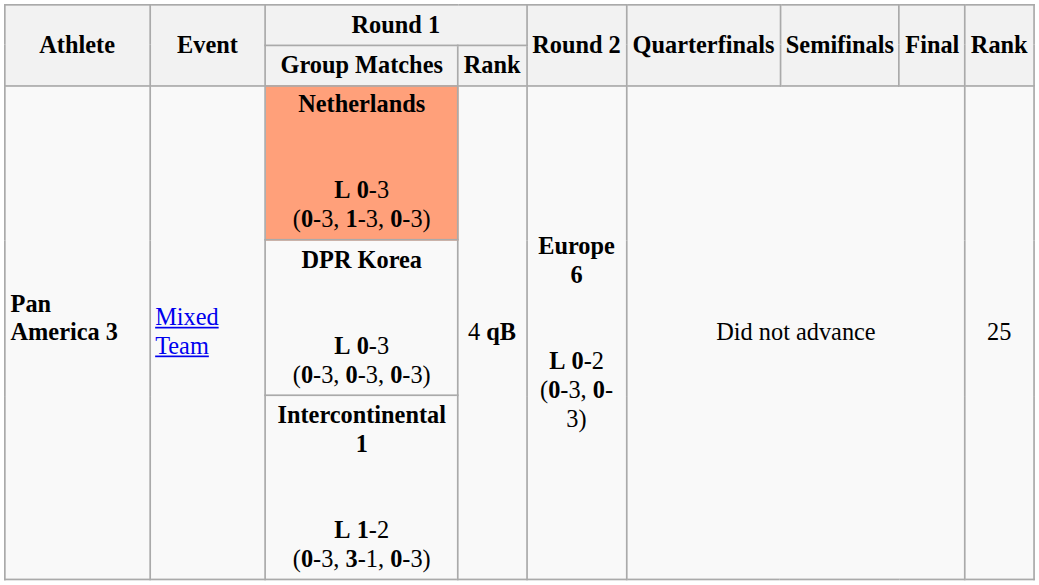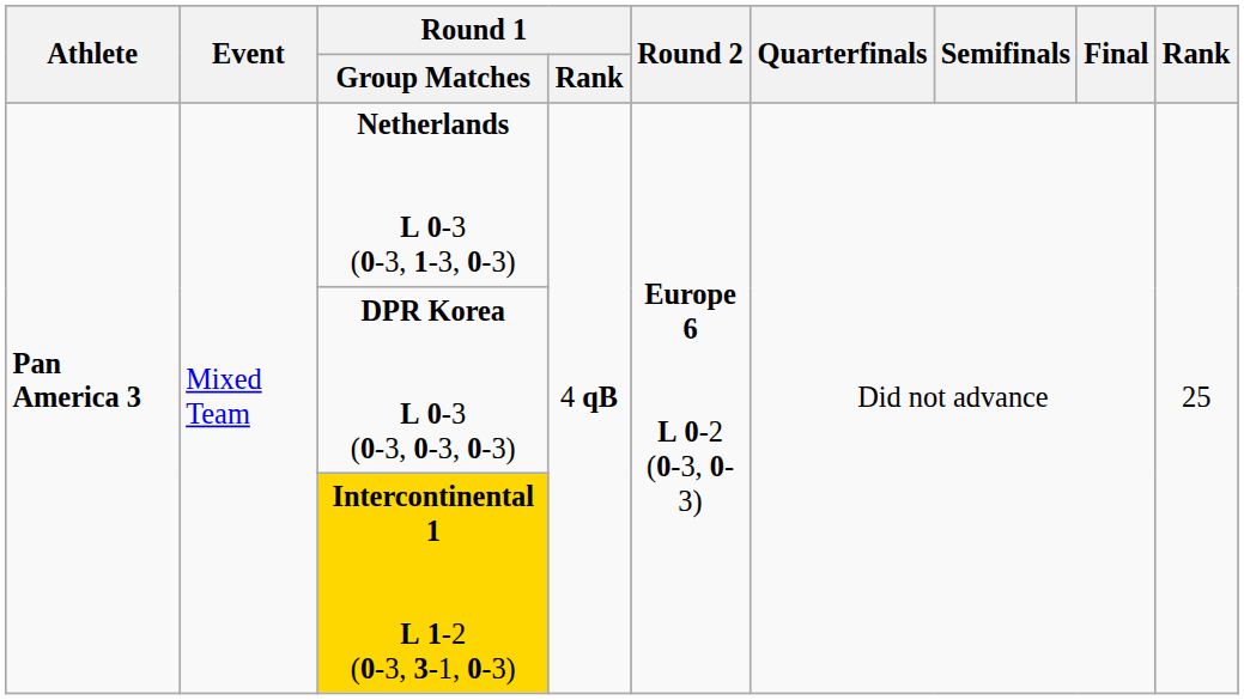Netherlands L 0-3 (0-3, 1-3, 0-3) | Round 1 / Group Matches: lightsalmon background -> no background
Intercontinental 1 L 1-2 (0-3, 3-1, 0-3) | Round 1 / Group Matches: no background -> gold background
